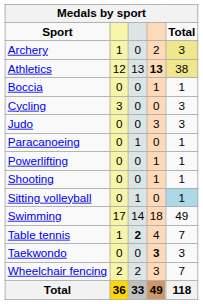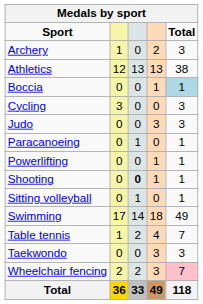Archery | Total: khaki background -> no background
Athletics | column 4: bold -> normal
Athletics | Total: khaki background -> no background
Boccia | Total: no background -> lightblue background
Shooting | column 3: normal -> bold
Sitting volleyball | Total: lightblue background -> no background
Table tennis | column 3: bold -> normal
Taekwondo | column 4: bold -> normal
Wheelchair fencing | Total: no background -> pink background
